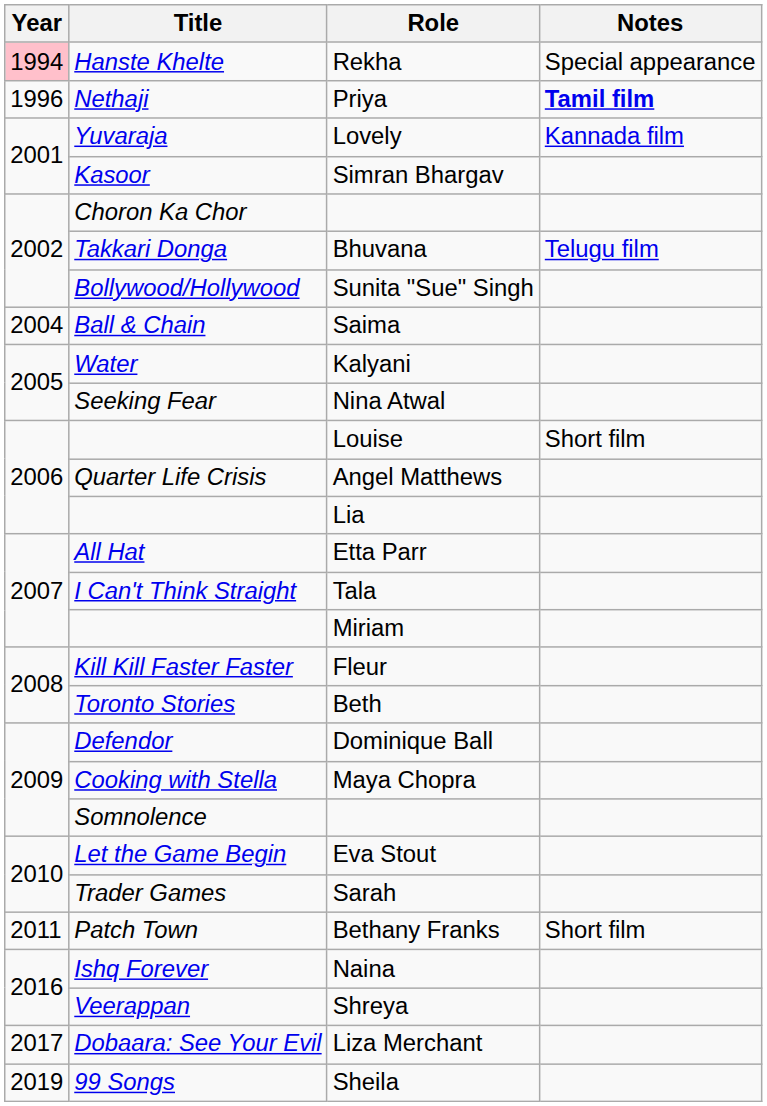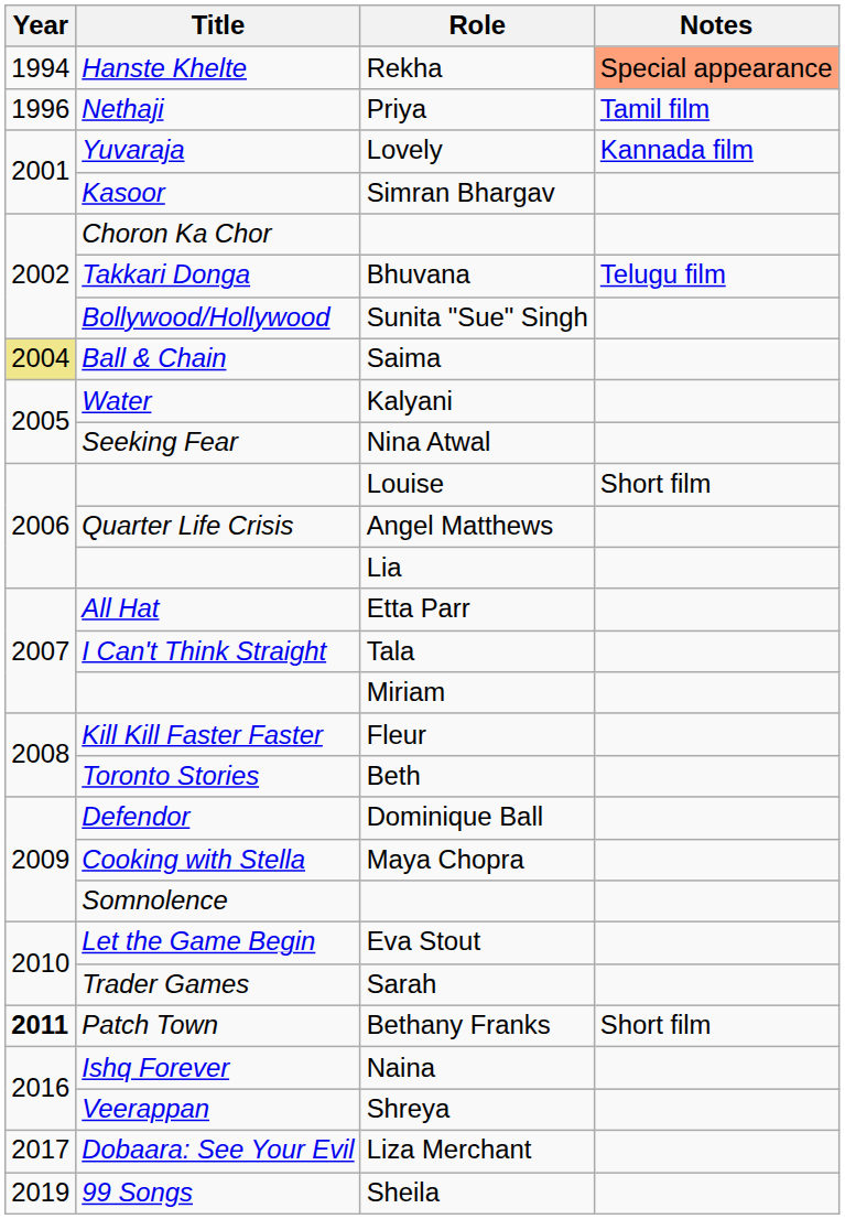Rekha | Year: pink background -> no background
Rekha | Notes: no background -> lightsalmon background
Priya | Notes: bold -> normal
Saima | Year: no background -> khaki background
Bethany Franks | Year: normal -> bold
